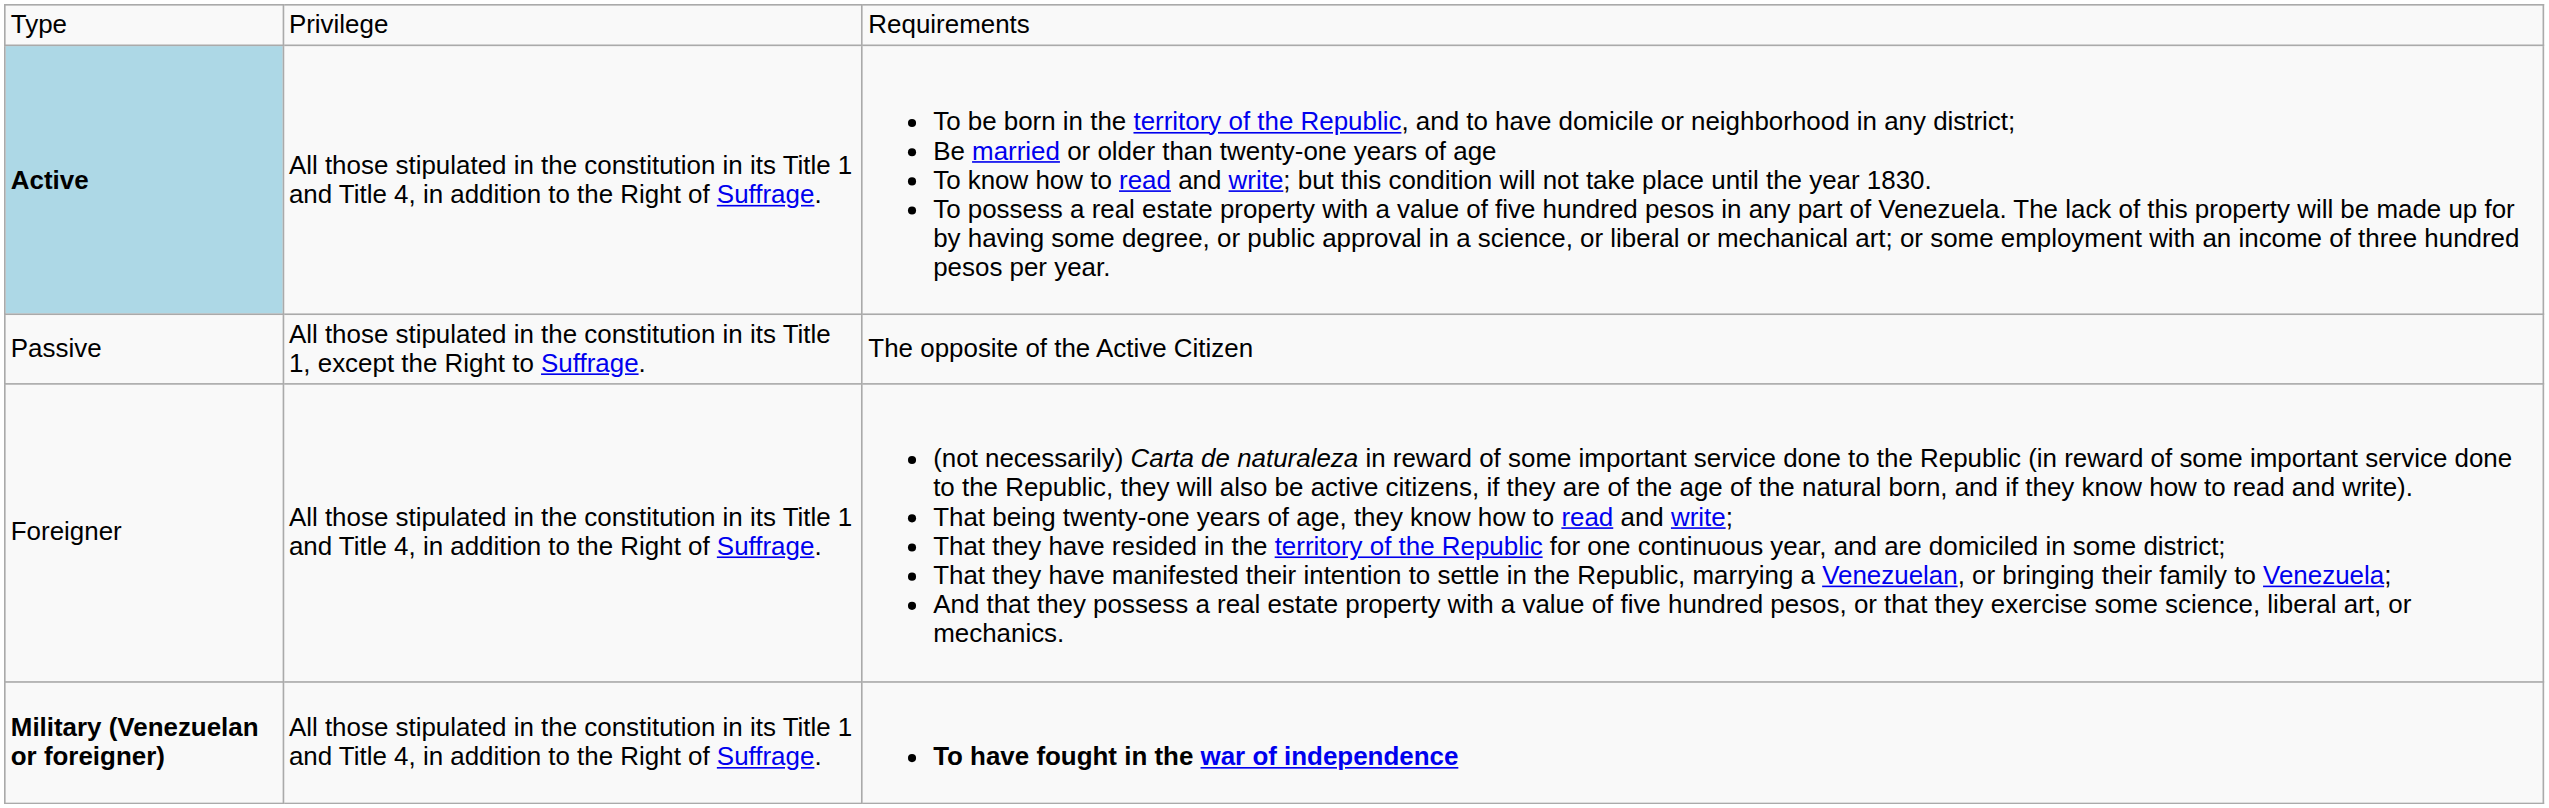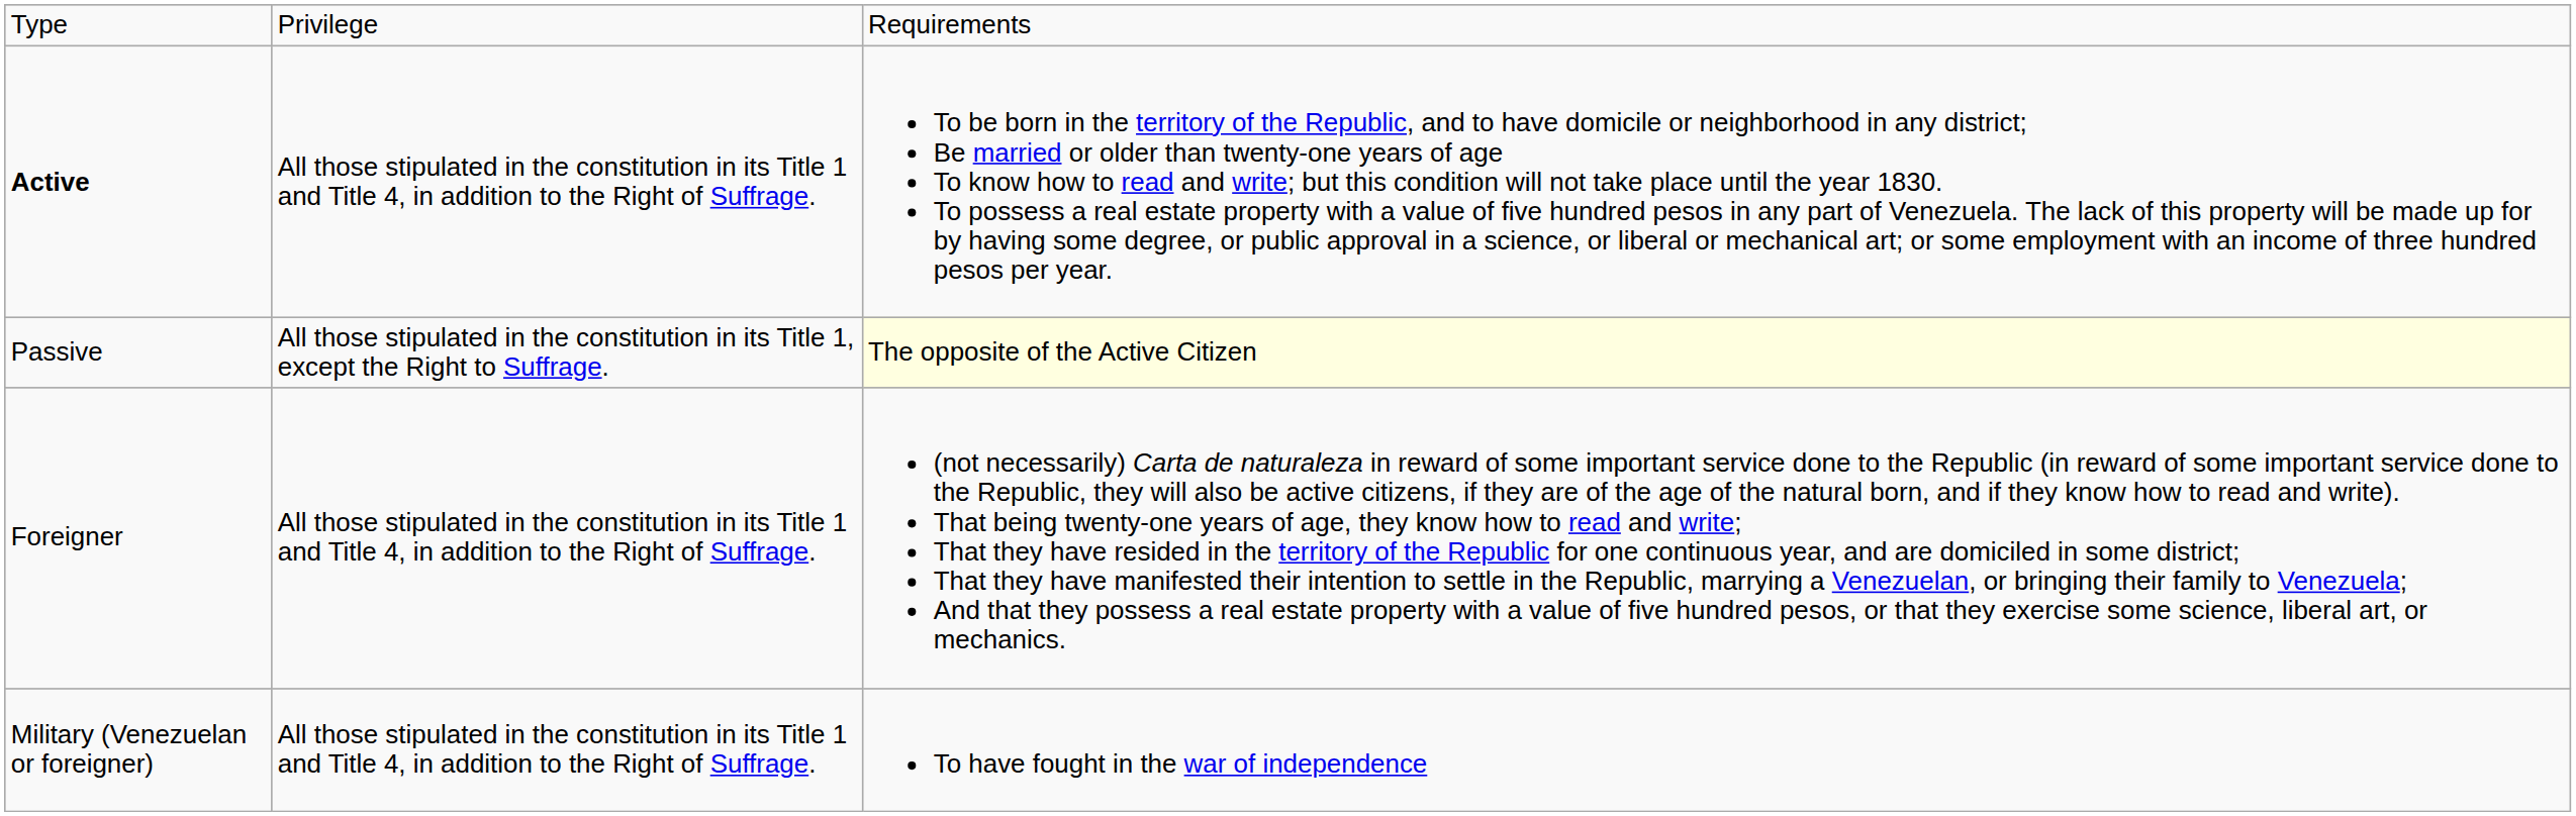row 2 | column 1: lightblue background -> no background
row 3 | column 3: no background -> lightyellow background
row 5 | column 1: bold -> normal
row 5 | column 3: bold -> normal
